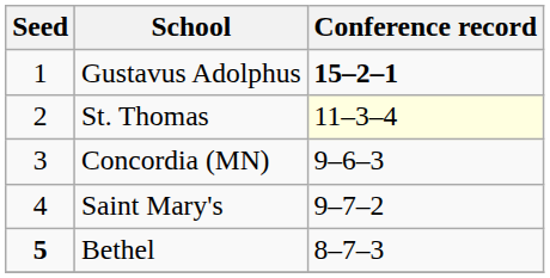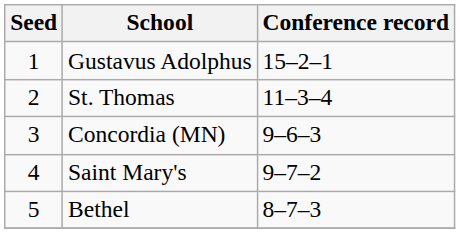Gustavus Adolphus | Conference record: bold -> normal
St. Thomas | Conference record: lightyellow background -> no background
Bethel | Seed: bold -> normal
